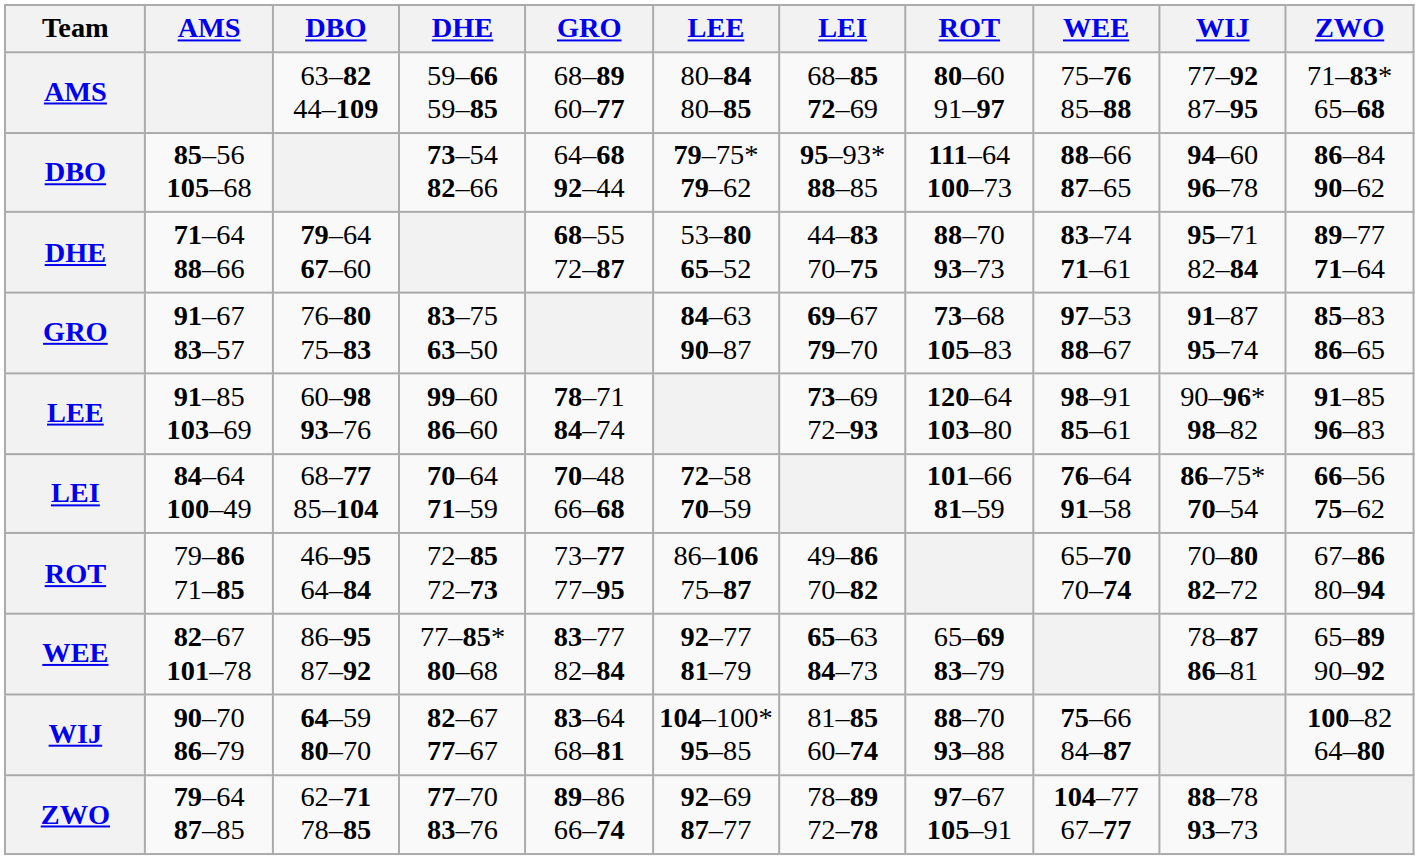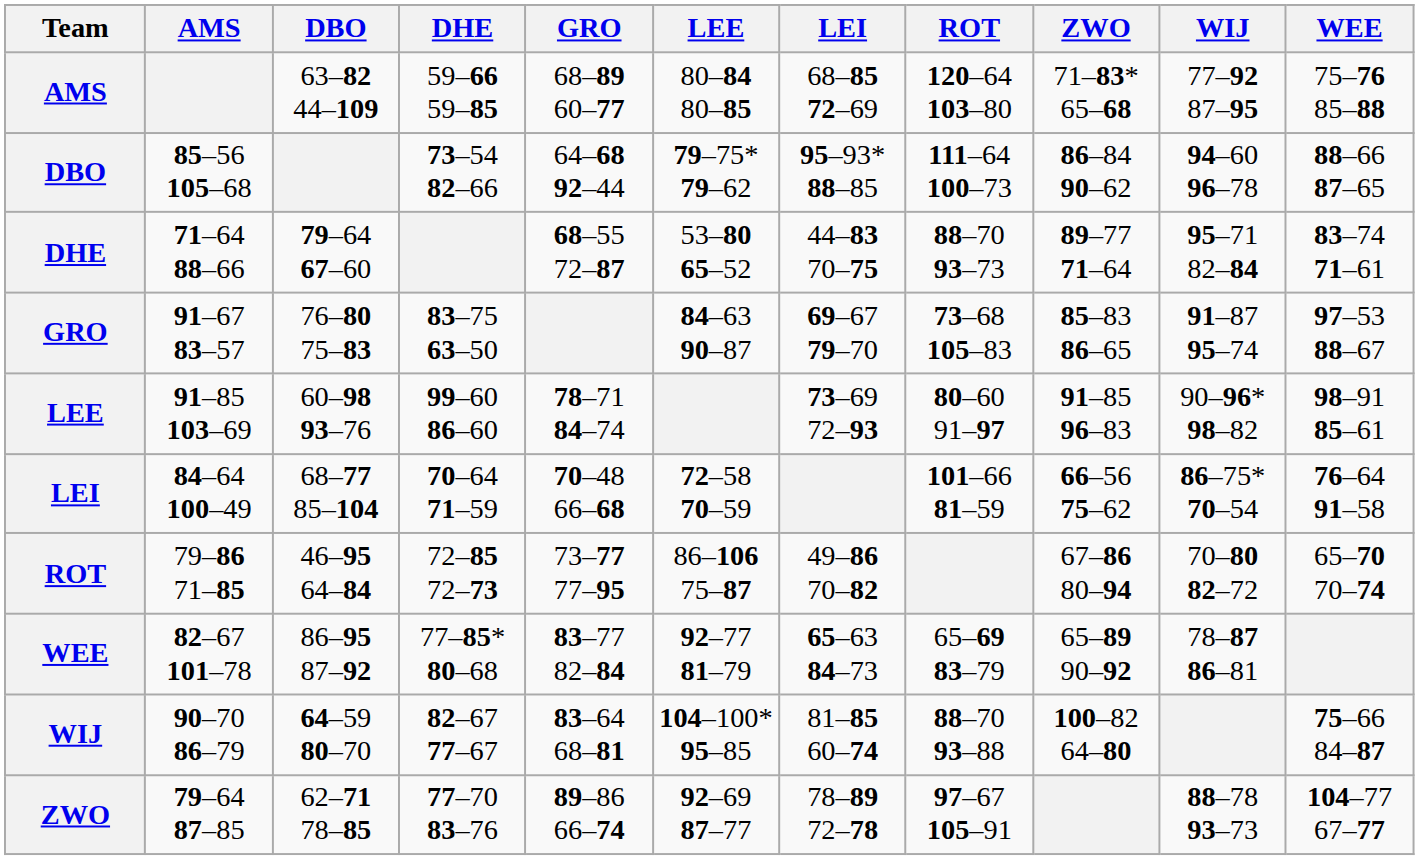columns swapped: WEE <-> ZWO
row 2 | ROT: 80–60 91–97 -> 120–64 103–80
row 6 | ROT: 120–64 103–80 -> 80–60 91–97
